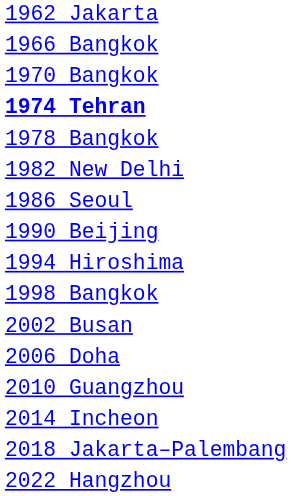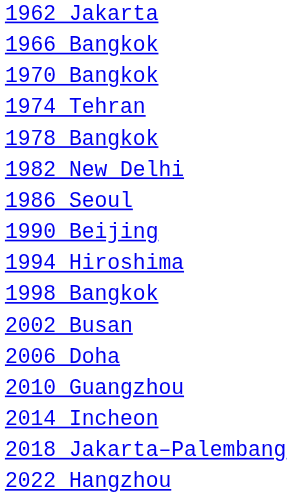1974 Tehran | column 1: bold -> normal
